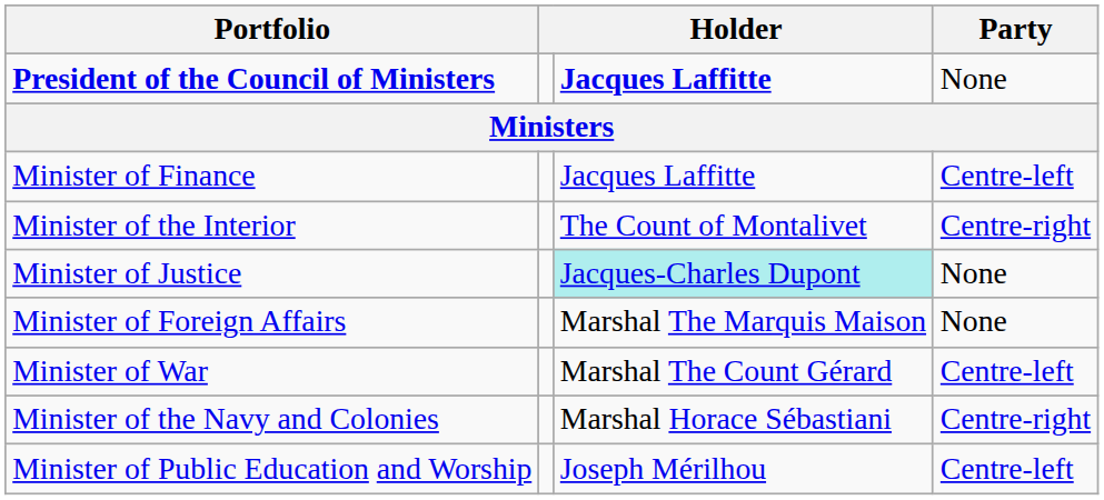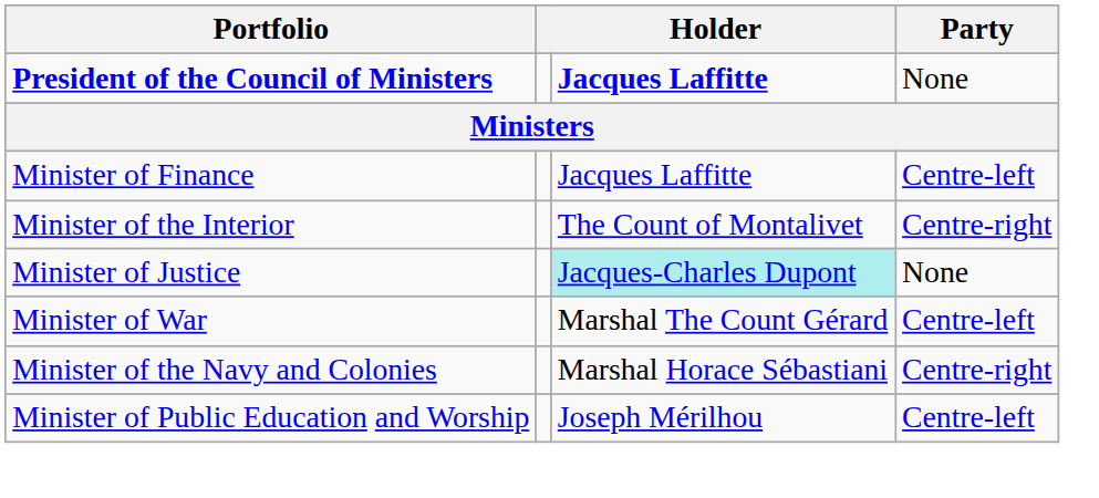- row: Minister of Foreign Affairs | Marshal The Marquis Maison | None
